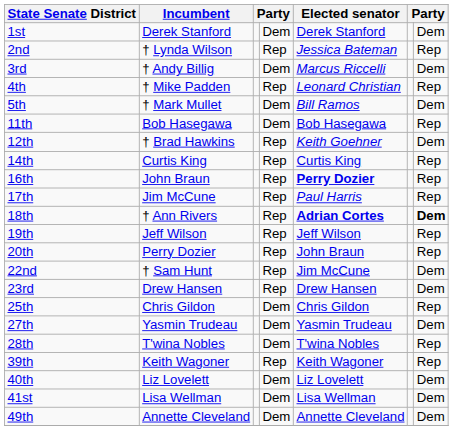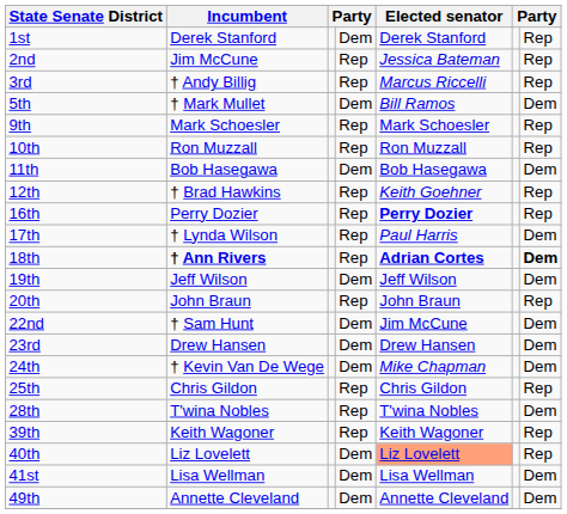1st | column 7: Dem -> Rep
2nd | Incumbent: † Lynda Wilson -> Jim McCune
3rd | column 4: Dem -> Rep
3rd | column 7: Dem -> Rep
- row: 4th | † Mike Padden | Rep | Leonard Christian | Rep
+ row: 9th | Mark Schoesler | Rep | Mark Schoesler | Rep
+ row: 10th | Ron Muzzall | Rep | Ron Muzzall | Rep
11th | column 7: Rep -> Dem
12th | column 7: Dem -> Rep
- row: 14th | Curtis King | Rep | Curtis King | Rep
16th | Incumbent: John Braun -> Perry Dozier
17th | Incumbent: Jim McCune -> † Lynda Wilson
17th | column 7: Rep -> Dem
18th | Incumbent: normal -> bold
19th | column 4: Rep -> Dem
19th | column 7: Rep -> Dem
20th | Incumbent: Perry Dozier -> John Braun
22nd | column 4: Rep -> Dem
23rd | column 4: Rep -> Dem
+ row: 24th | † Kevin Van De Wege | Dem | Mike Chapman | Dem
25th | column 4: Dem -> Rep
- row: 27th | Yasmin Trudeau | Dem | Yasmin Trudeau | Dem
28th | column 4: Dem -> Rep
28th | column 7: Rep -> Dem
40th | Elected senator: no background -> lightsalmon background
40th | column 7: Dem -> Rep
